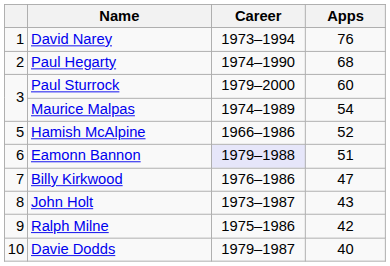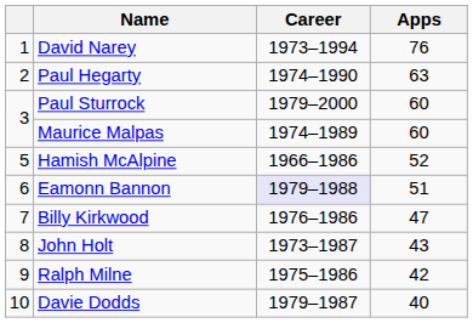Paul Hegarty | Apps: 68 -> 63
Maurice Malpas | Apps: 54 -> 60
